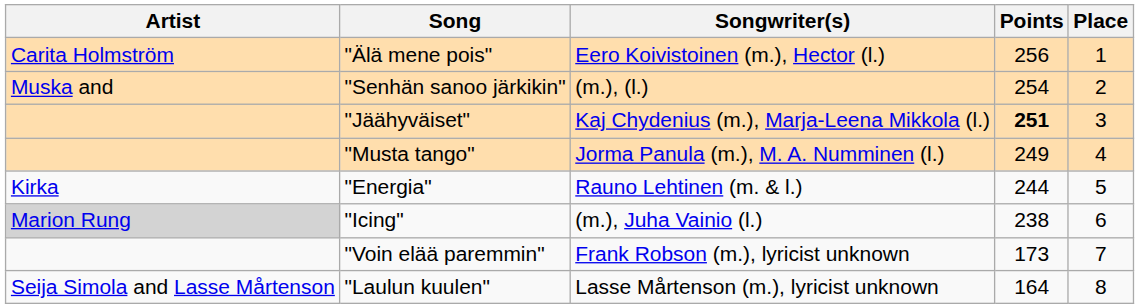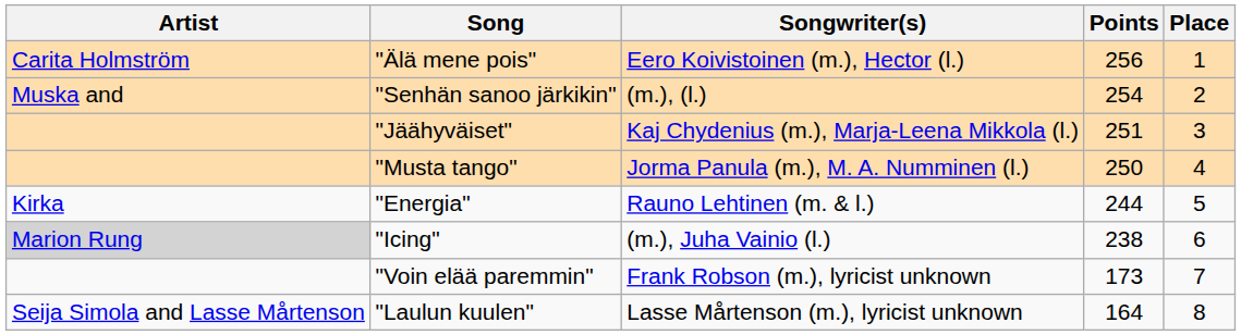"Jäähyväiset" | Points: bold -> normal
"Musta tango" | Points: 249 -> 250
